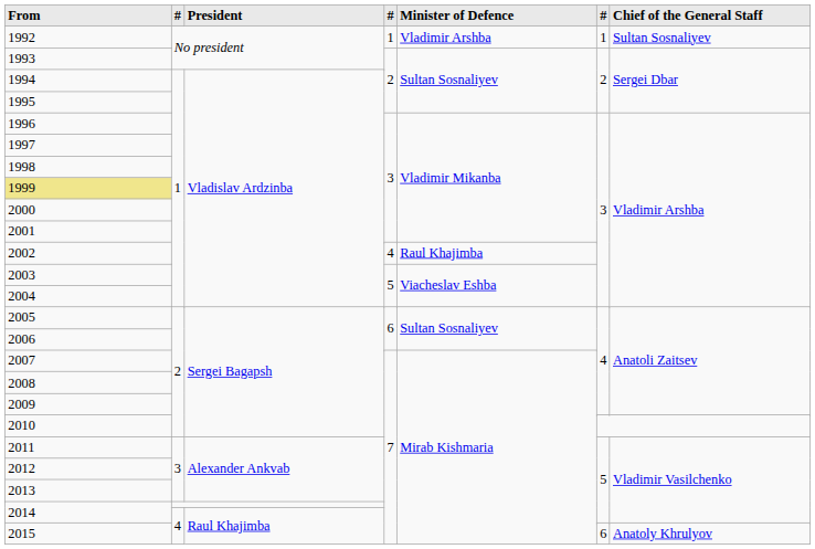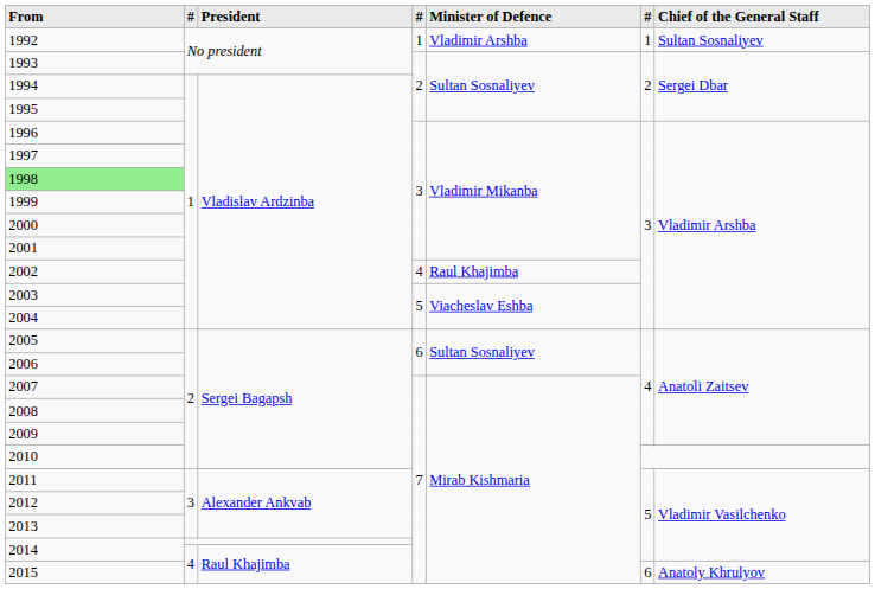1998 | column 1: no background -> lightgreen background
1999 | column 1: khaki background -> no background
